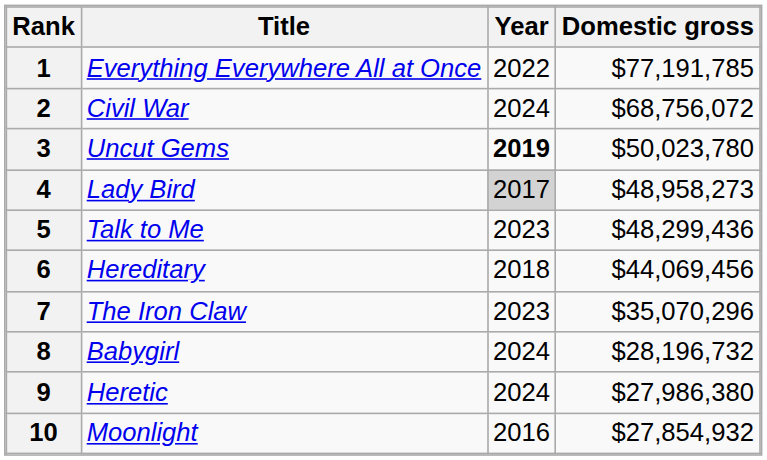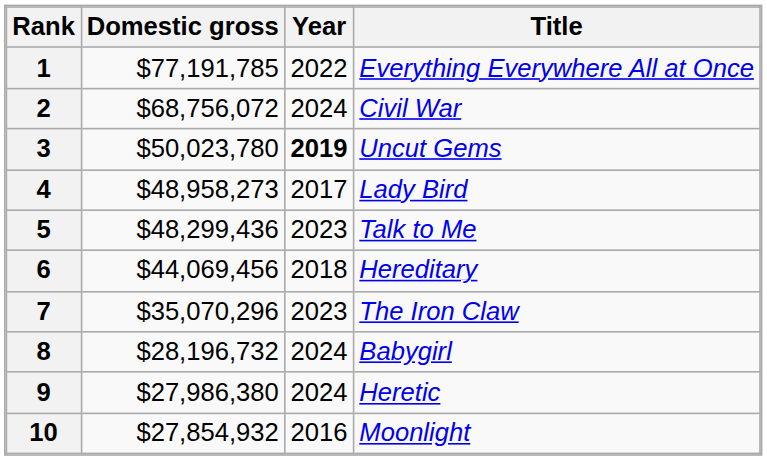columns swapped: Title <-> Domestic gross
4 | Year: lightgrey background -> no background
